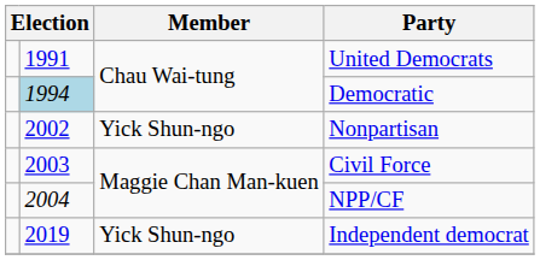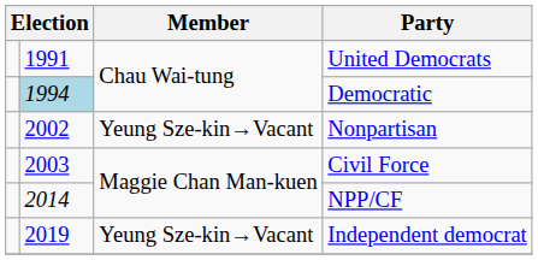Nonpartisan | Member: Yick Shun-ngo -> Yeung Sze-kin→Vacant
NPP/CF | column 2: 2004 -> 2014
Independent democrat | Member: Yick Shun-ngo -> Yeung Sze-kin→Vacant
